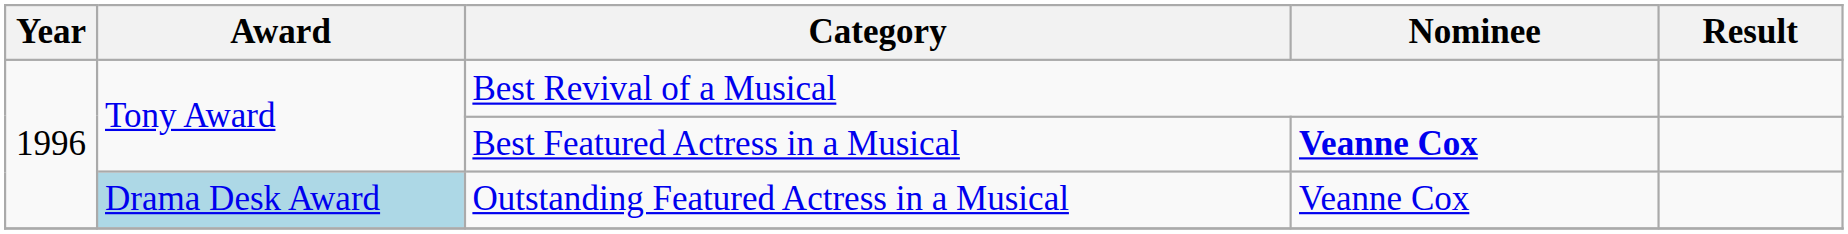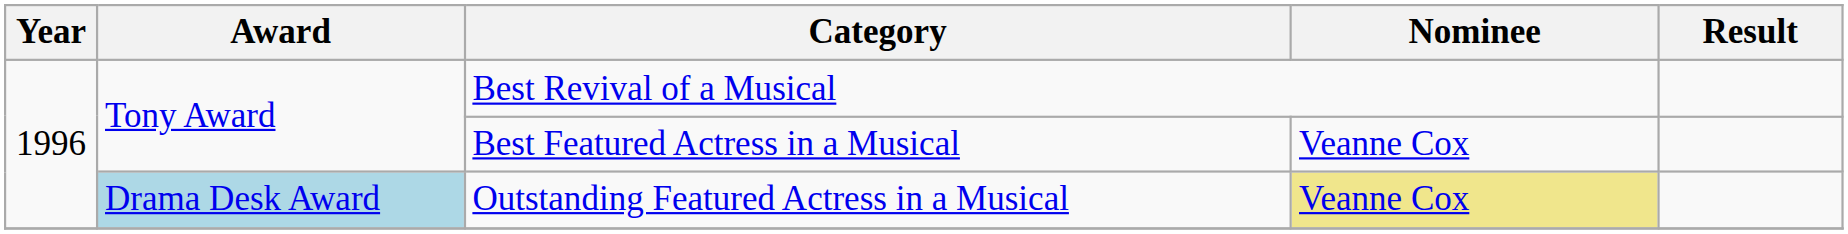Best Featured Actress in a Musical | Nominee: bold -> normal
Outstanding Featured Actress in a Musical | Nominee: no background -> khaki background
